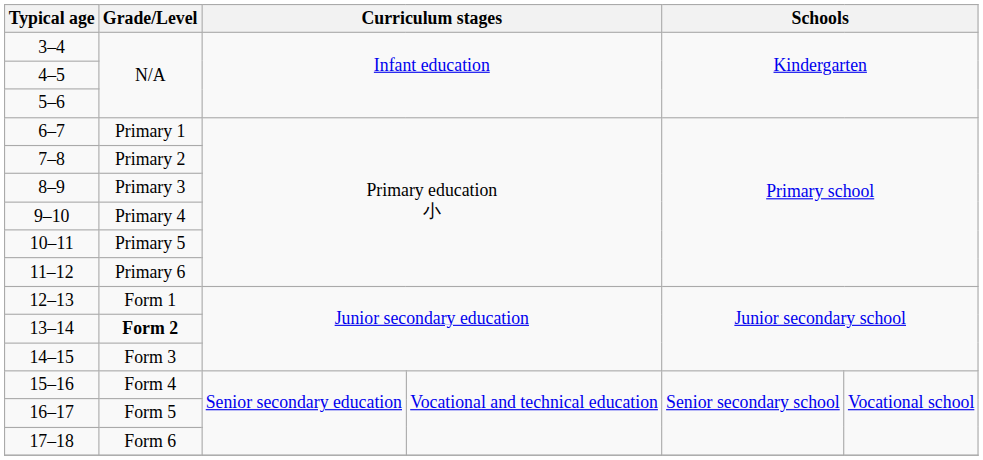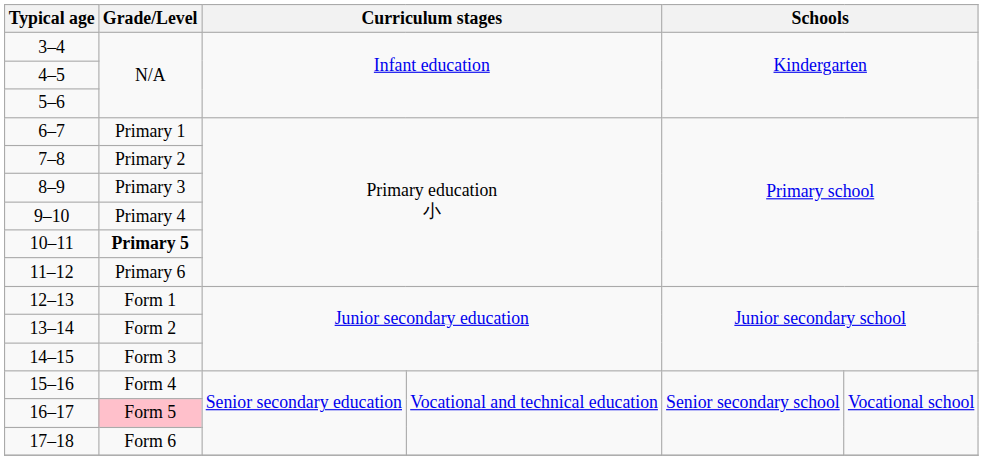10–11 | Grade/Level: normal -> bold
13–14 | Grade/Level: bold -> normal
16–17 | Grade/Level: no background -> pink background
